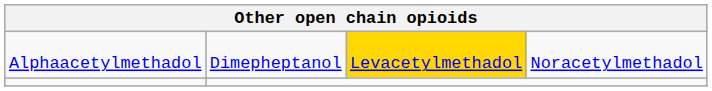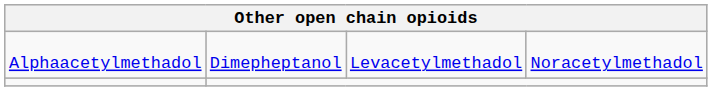Alphaacetylmethadol | column 3: gold background -> no background
